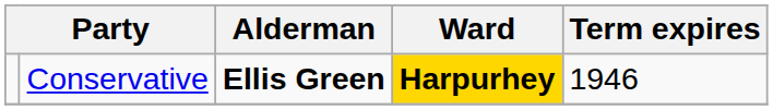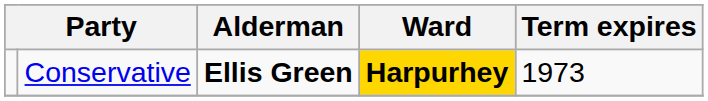Conservative | Term expires: 1946 -> 1973
